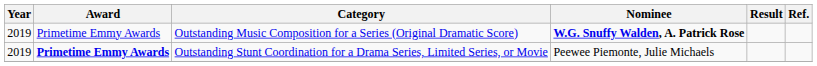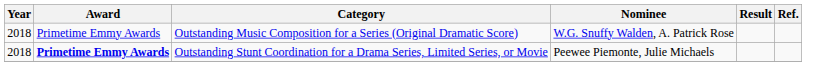row 2 | Year: 2019 -> 2018
row 2 | Nominee: bold -> normal
row 3 | Year: 2019 -> 2018
